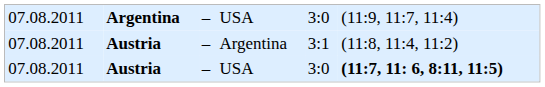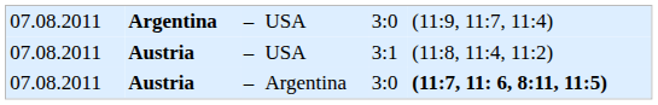row 2 | column 4: Argentina -> USA
row 3 | column 4: USA -> Argentina
